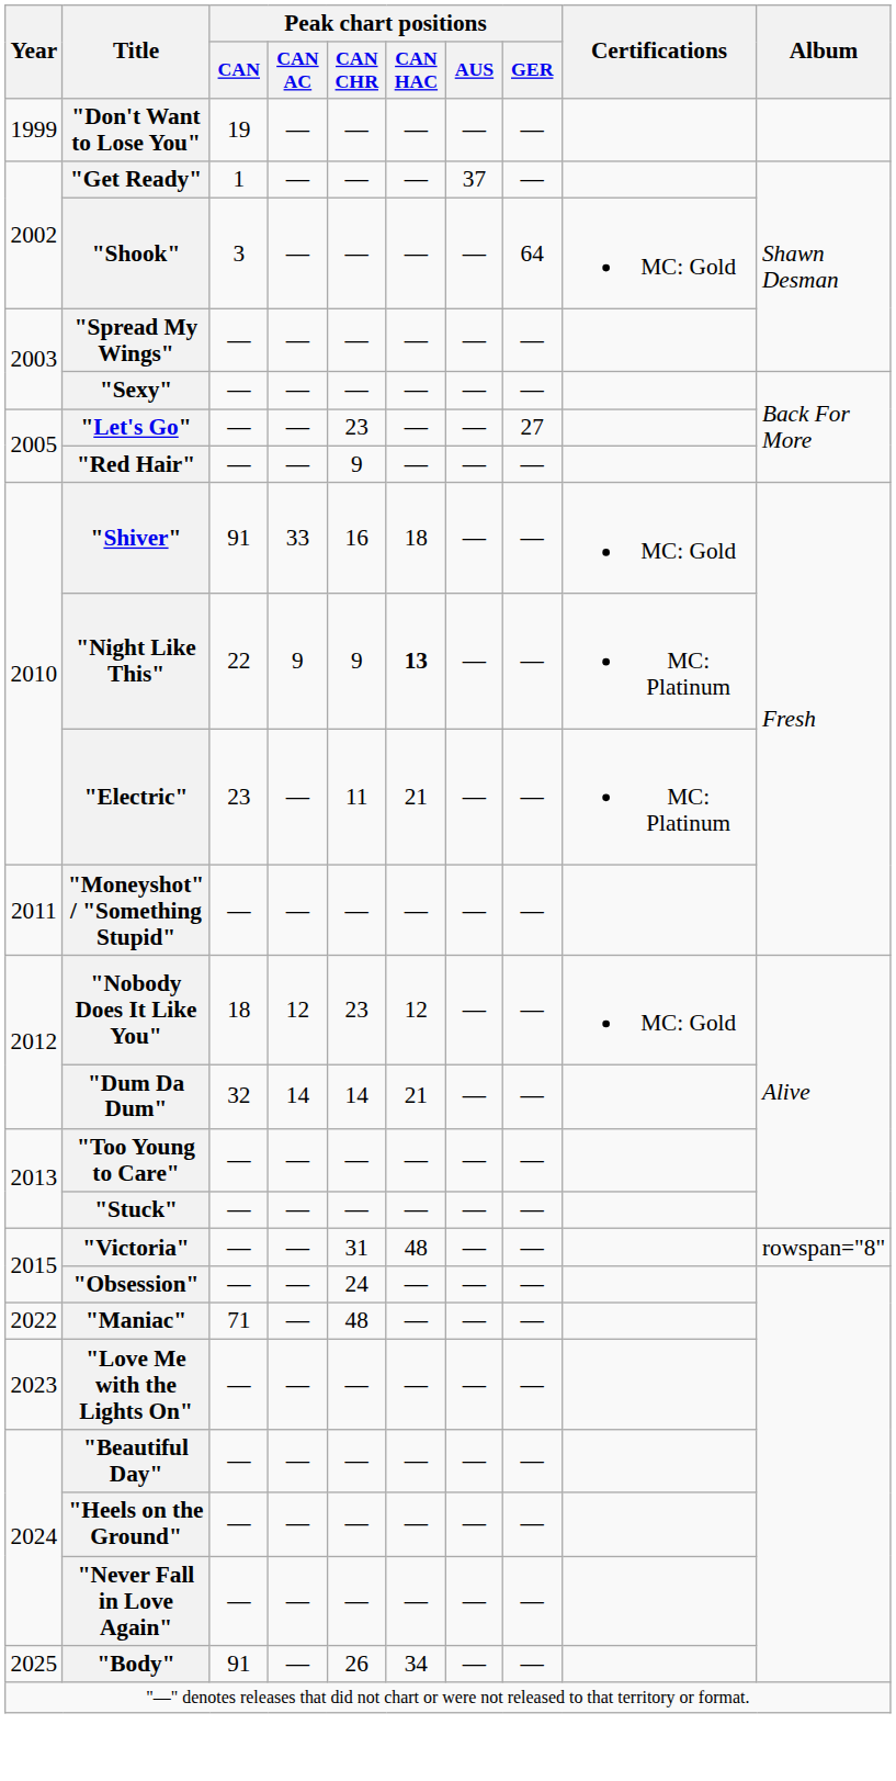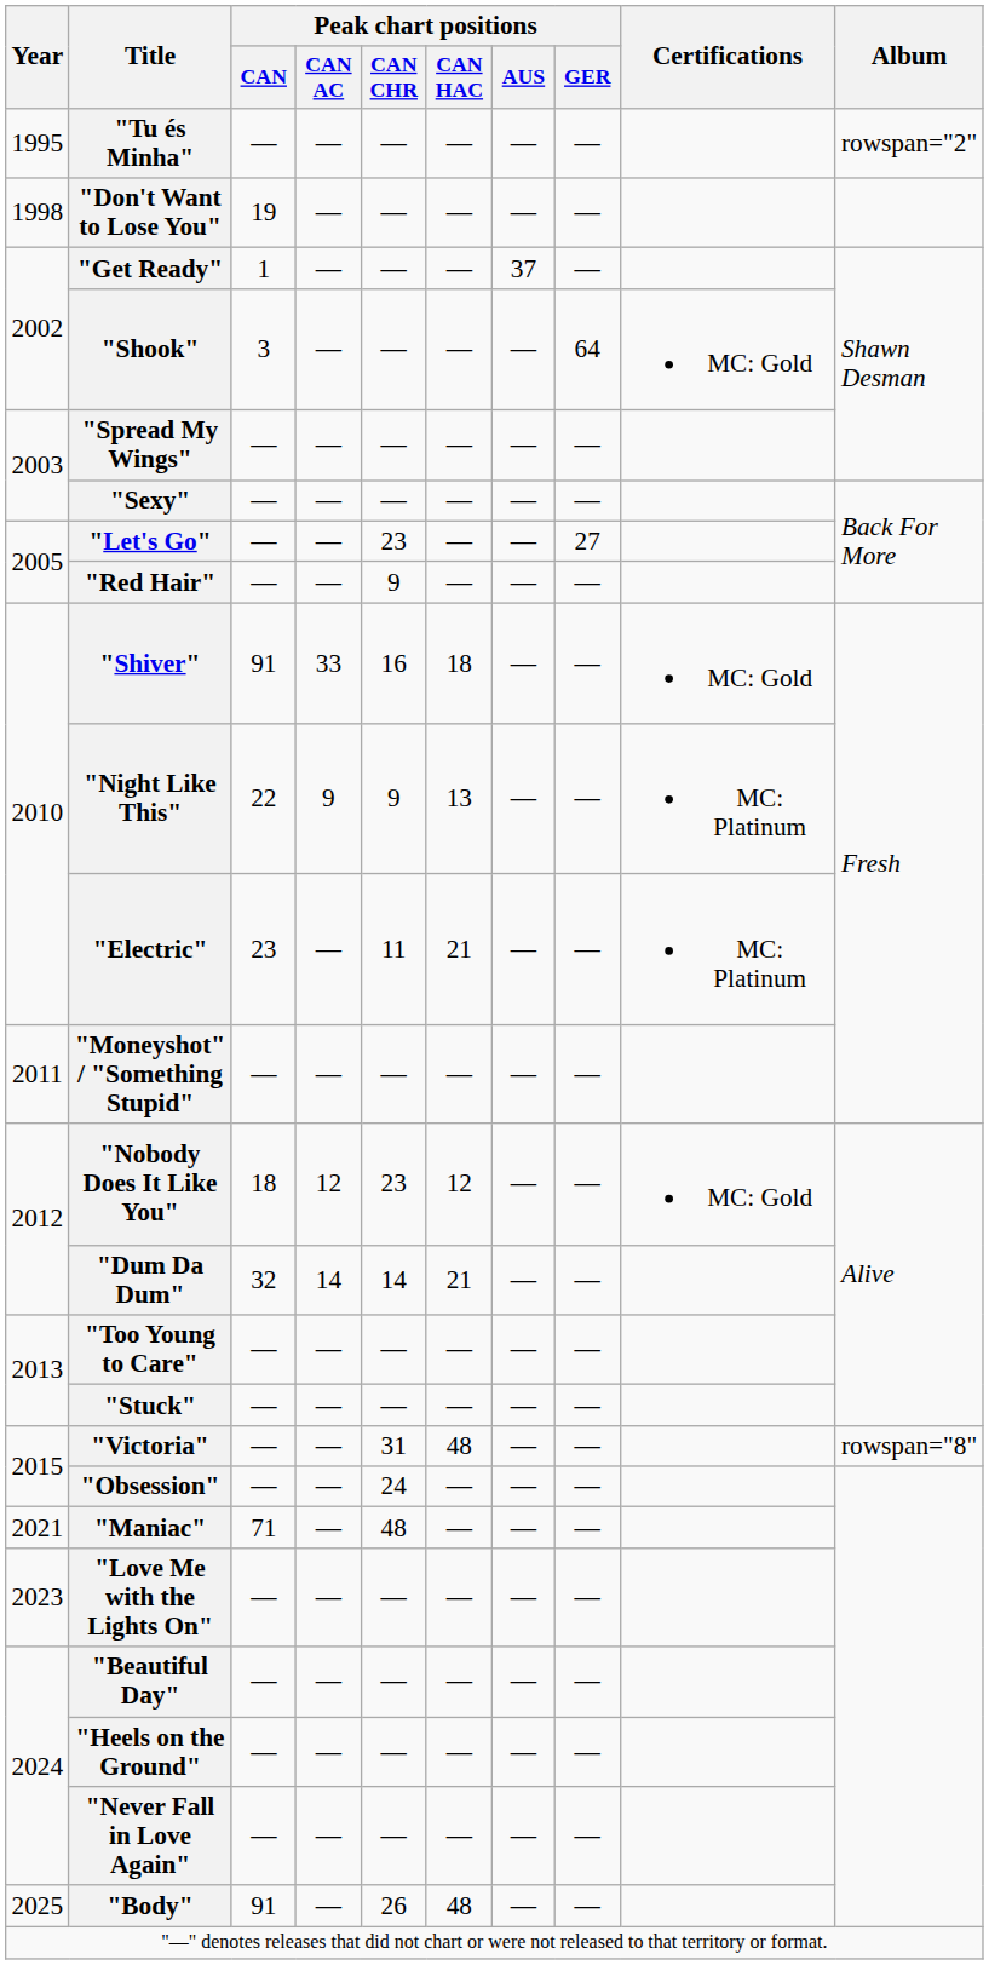+ row: 1995 | "Tu és Minha" | — | — | — | — | — | — | rowspan="2"
"Don't Want to Lose You" | Year: 1999 -> 1998
"Night Like This" | Peak chart positions / CAN HAC: bold -> normal
"Maniac" | Year: 2022 -> 2021
"Body" | Peak chart positions / CAN HAC: 34 -> 48
